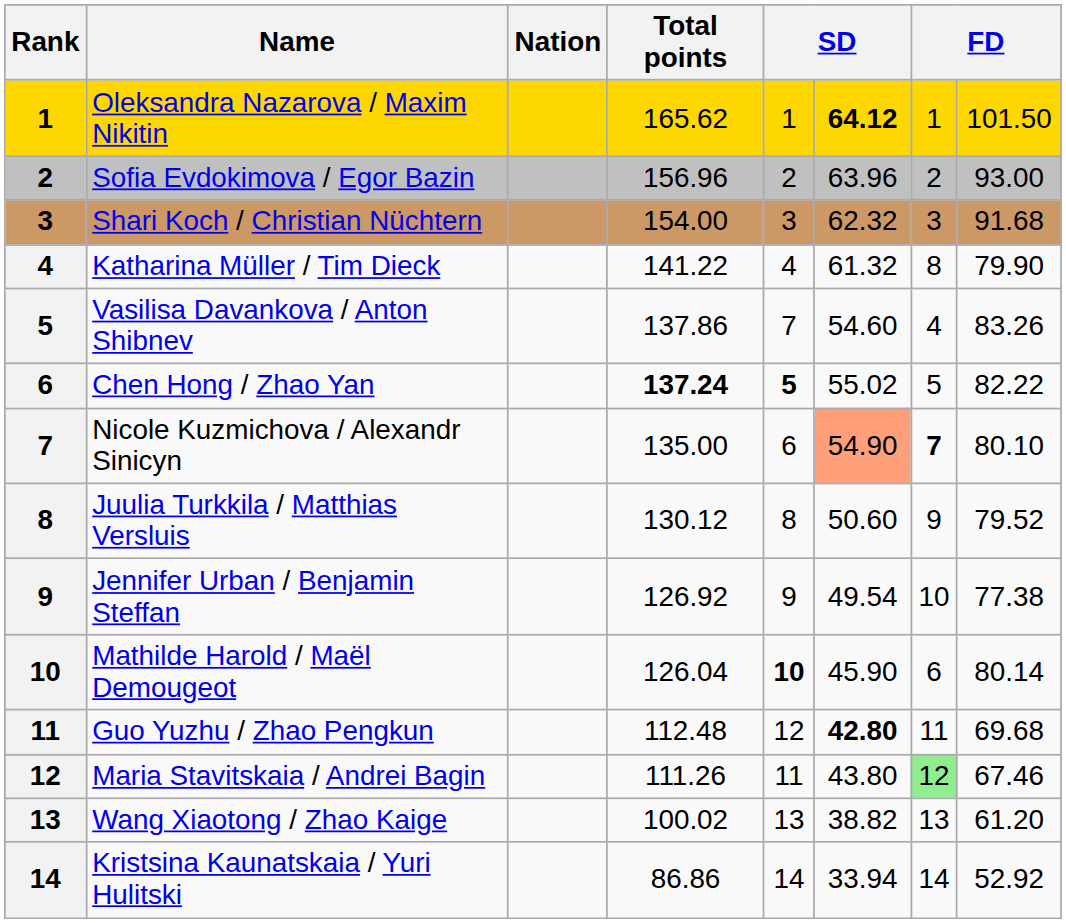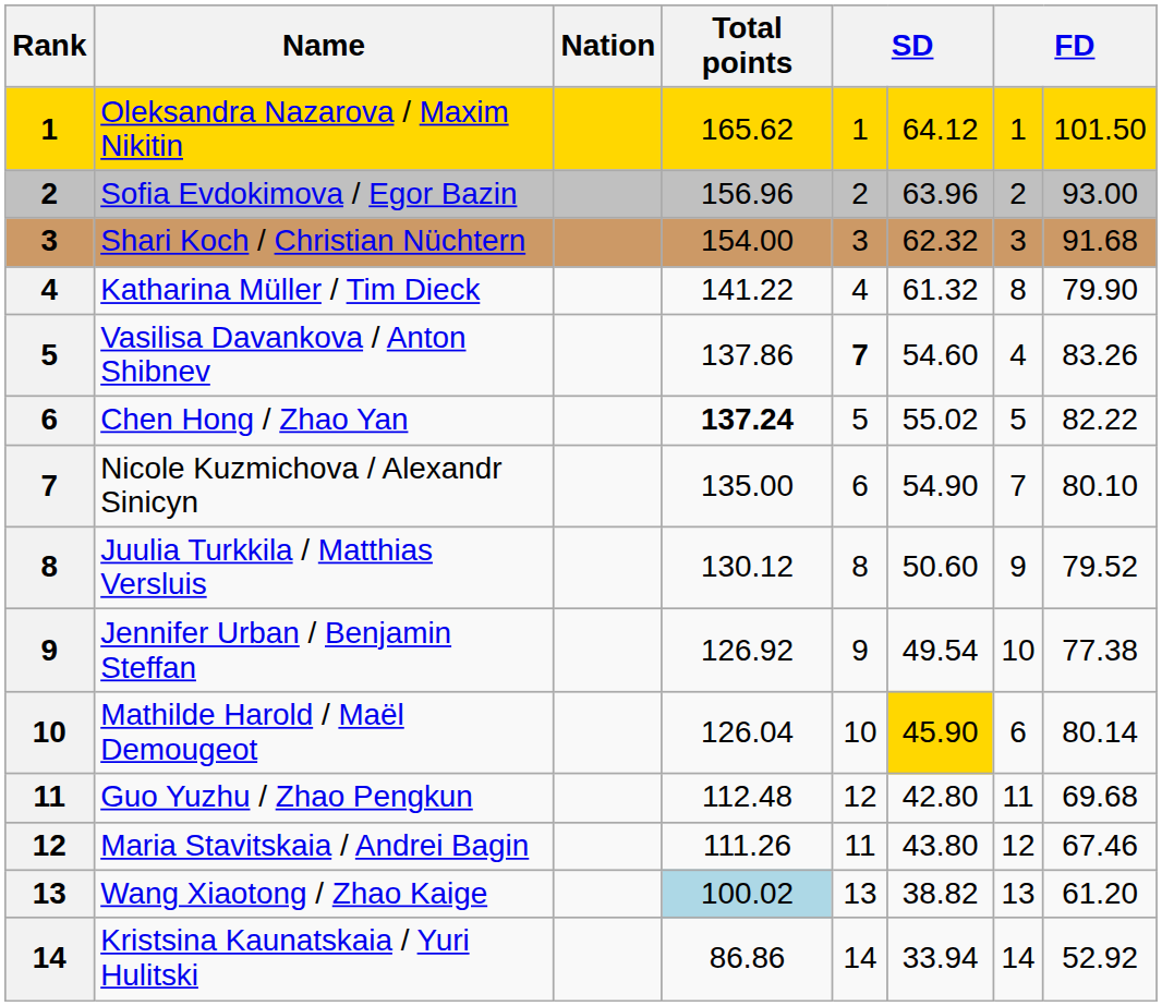Oleksandra Nazarova / Maxim Nikitin | column 6: bold -> normal
Vasilisa Davankova / Anton Shibnev | column 5: normal -> bold
Chen Hong / Zhao Yan | column 5: bold -> normal
Nicole Kuzmichova / Alexandr Sinicyn | column 6: lightsalmon background -> no background
Nicole Kuzmichova / Alexandr Sinicyn | column 7: bold -> normal
Mathilde Harold / Maël Demougeot | column 5: bold -> normal
Mathilde Harold / Maël Demougeot | column 6: no background -> gold background
Guo Yuzhu / Zhao Pengkun | column 6: bold -> normal
Maria Stavitskaia / Andrei Bagin | column 7: lightgreen background -> no background
Wang Xiaotong / Zhao Kaige | Total points: no background -> lightblue background
